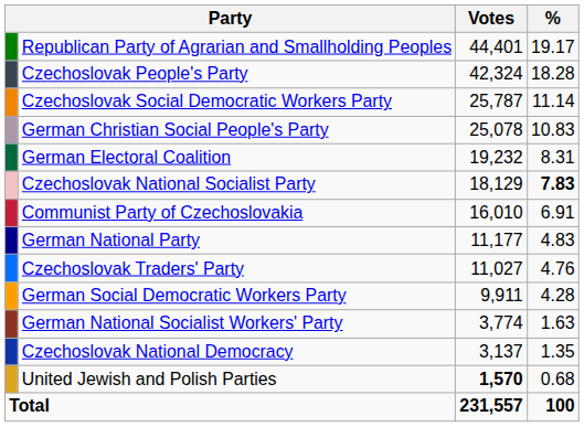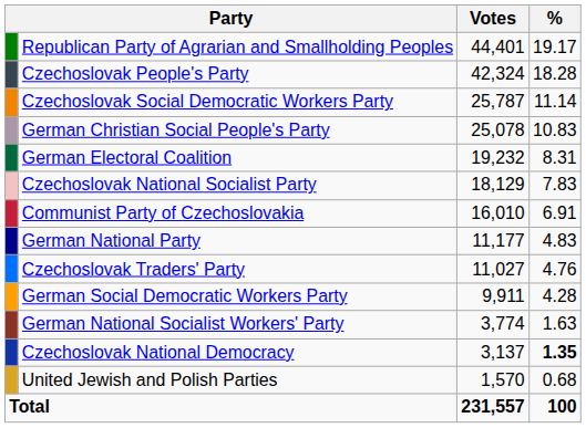Czechoslovak National Socialist Party | %: bold -> normal
Czechoslovak National Democracy | %: normal -> bold
United Jewish and Polish Parties | Votes: bold -> normal
